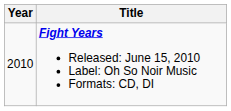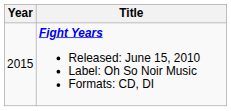row 2 | Year: 2010 -> 2015
